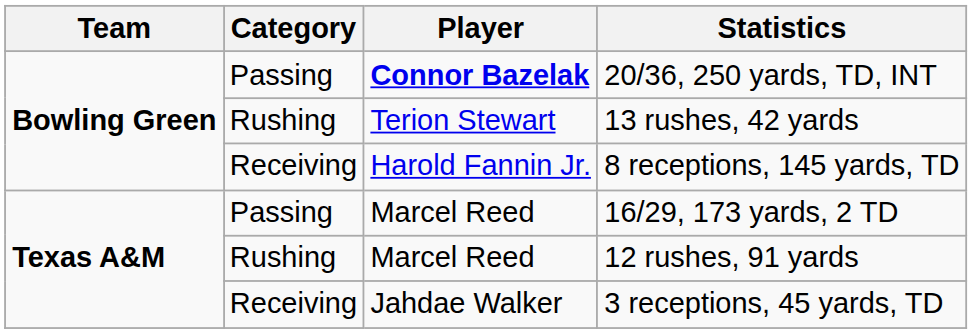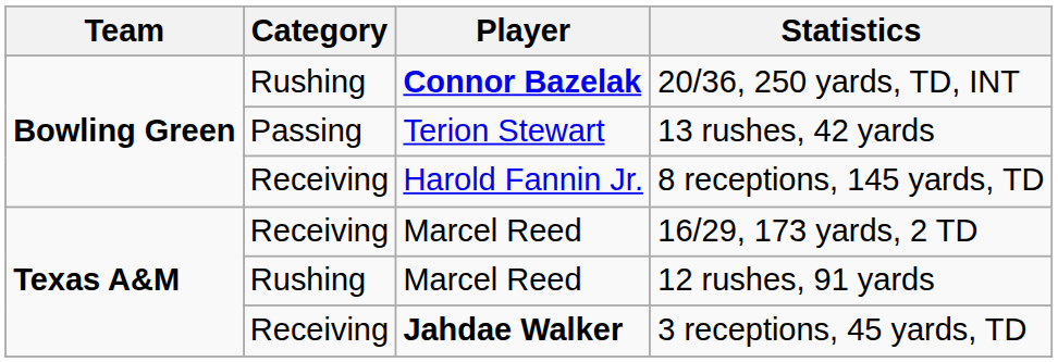20/36, 250 yards, TD, INT | Category: Passing -> Rushing
13 rushes, 42 yards | Category: Rushing -> Passing
16/29, 173 yards, 2 TD | Category: Passing -> Receiving
3 receptions, 45 yards, TD | Player: normal -> bold
